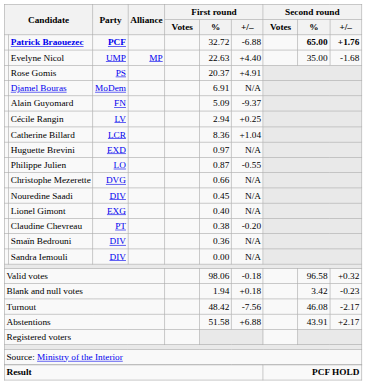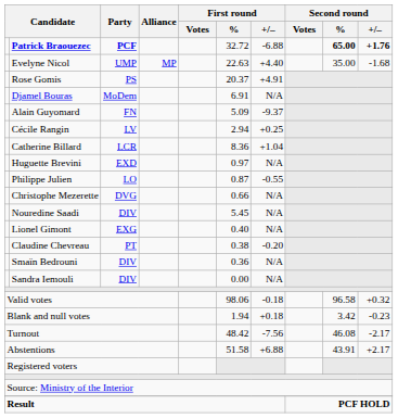Nouredine Saadi | First round / %: 0.45 -> 5.45
